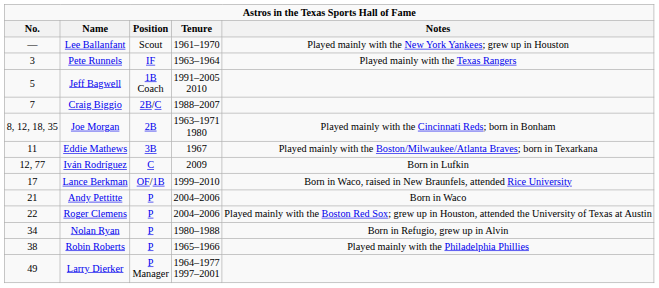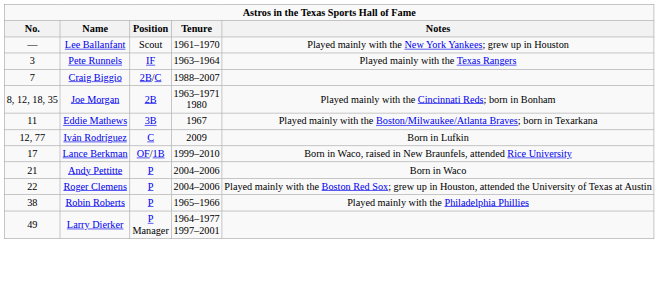- row: 5 | Jeff Bagwell | 1B Coach | 1991–2005 2010
- row: 34 | Nolan Ryan | P | 1980–1988 | Born in Refugio, grew up in Alvin
